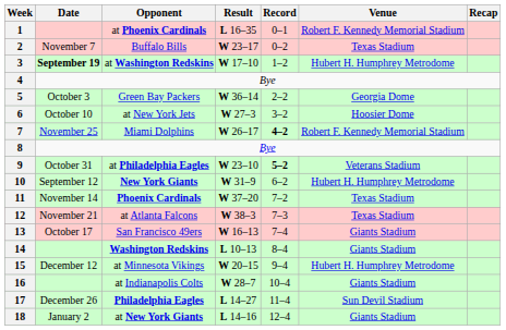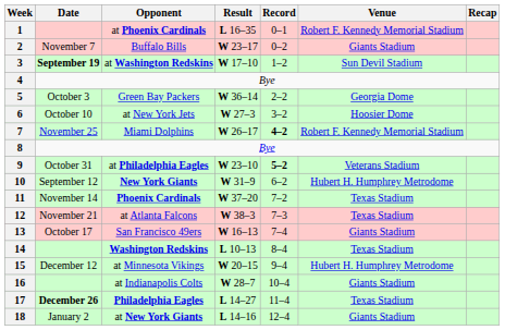2 | Venue: Texas Stadium -> Giants Stadium
3 | Venue: Hubert H. Humphrey Metrodome -> Sun Devil Stadium
14 | Venue: Giants Stadium -> Texas Stadium
17 | Date: normal -> bold
17 | Venue: Sun Devil Stadium -> Texas Stadium
